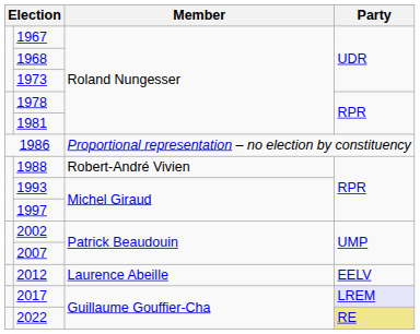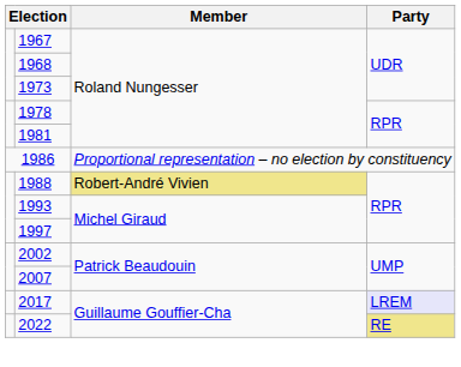1988 | Member: no background -> khaki background
- row: 2012 | Laurence Abeille | EELV
